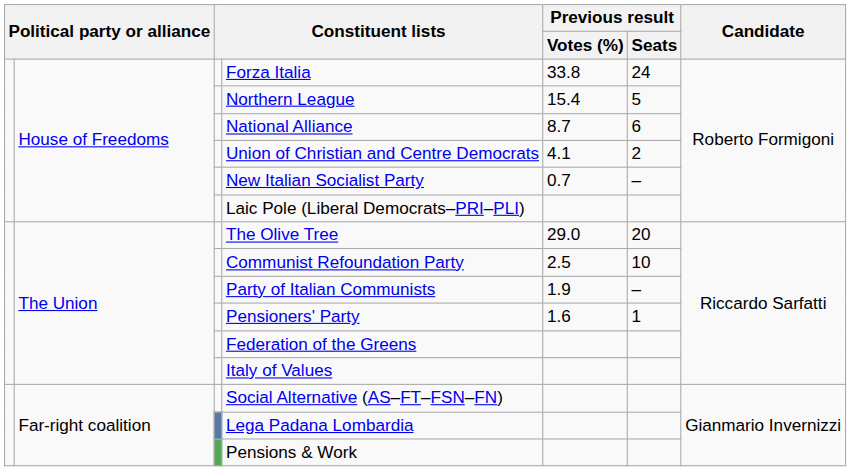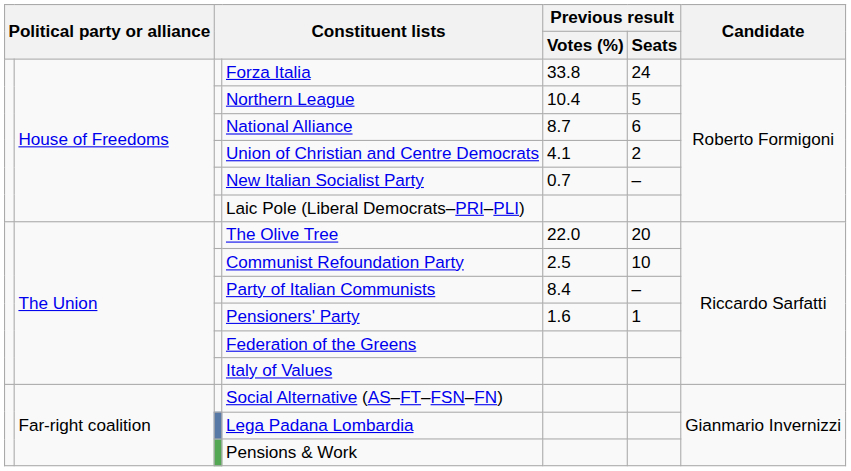Northern League | Previous result / Votes (%): 15.4 -> 10.4
The Olive Tree | Previous result / Votes (%): 29.0 -> 22.0
Party of Italian Communists | Previous result / Votes (%): 1.9 -> 8.4
